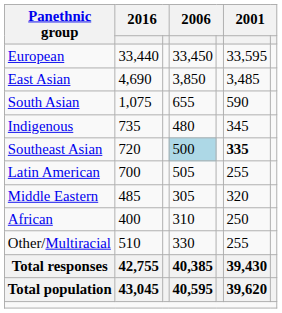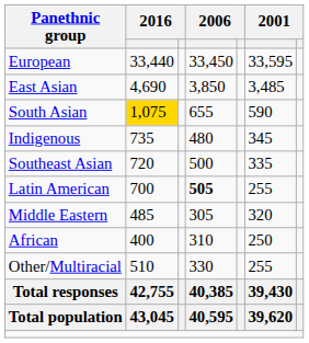South Asian | column 2: no background -> gold background
Southeast Asian | column 4: lightblue background -> no background
Southeast Asian | column 6: bold -> normal
Latin American | column 4: normal -> bold
